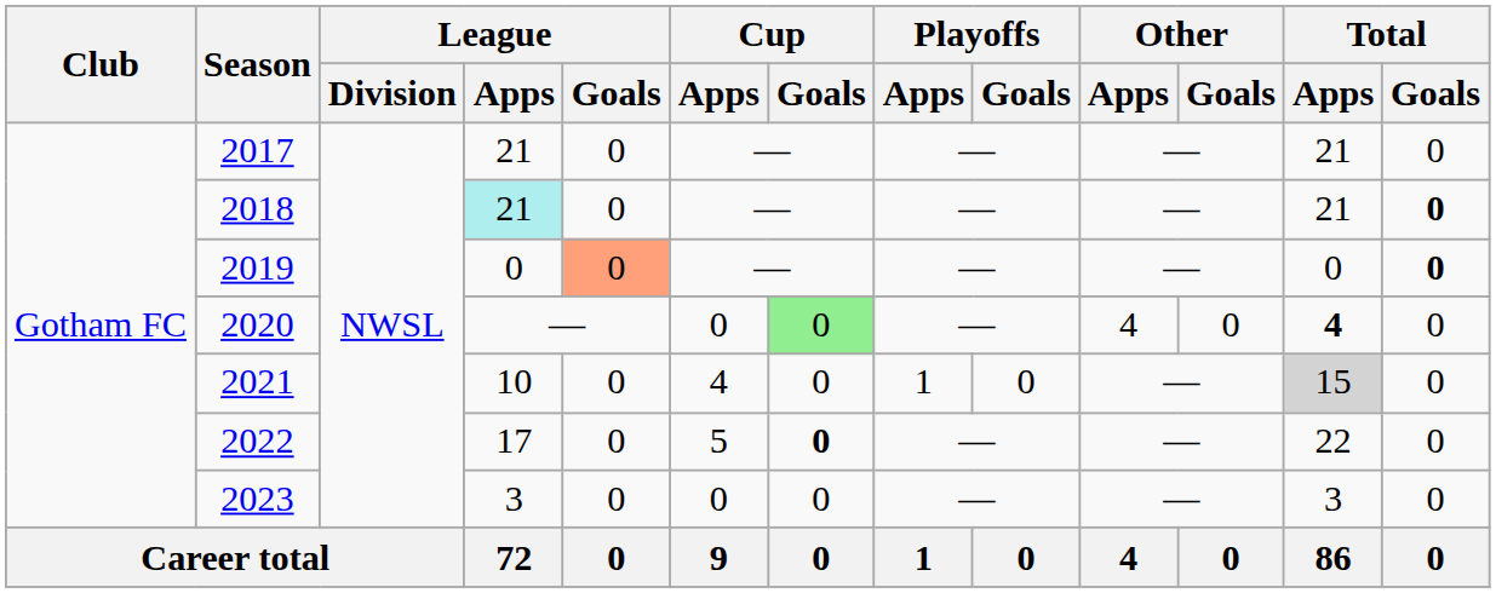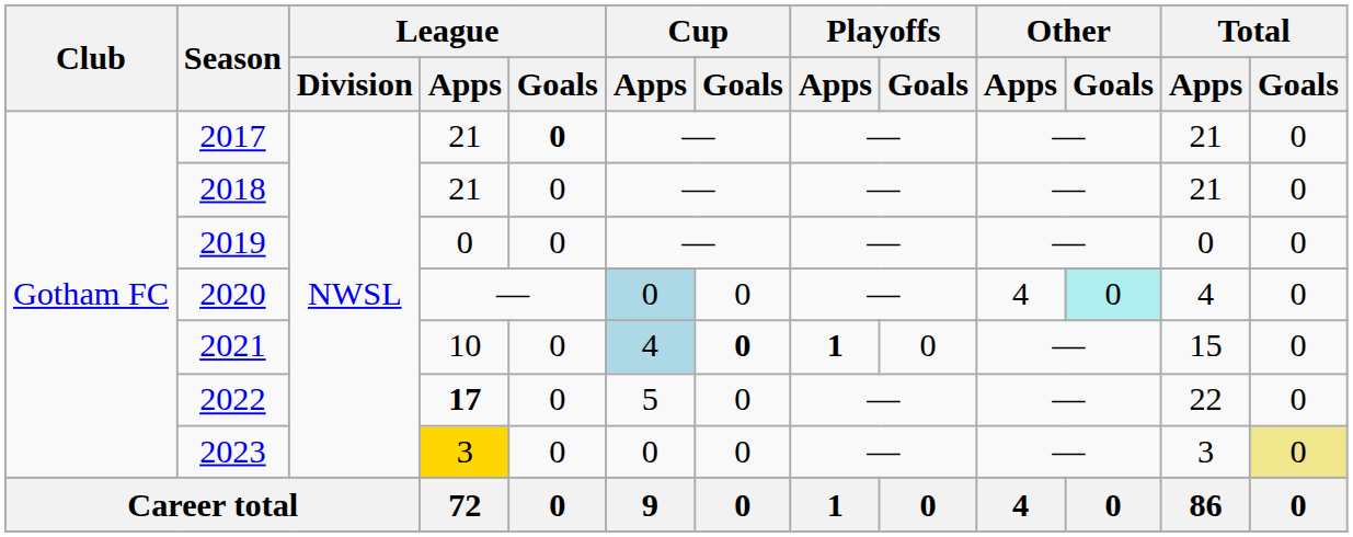2017 | League / Goals: normal -> bold
2018 | League / Apps: paleturquoise background -> no background
2018 | Total / Goals: bold -> normal
2019 | League / Goals: lightsalmon background -> no background
2019 | Total / Goals: bold -> normal
2020 | Cup / Apps: no background -> lightblue background
2020 | Cup / Goals: lightgreen background -> no background
2020 | Other / Goals: no background -> paleturquoise background
2020 | Total / Apps: bold -> normal
2021 | Cup / Apps: no background -> lightblue background
2021 | Cup / Goals: normal -> bold
2021 | Playoffs / Apps: normal -> bold
2021 | Total / Apps: lightgrey background -> no background
2022 | League / Apps: normal -> bold
2022 | Cup / Goals: bold -> normal
2023 | League / Apps: no background -> gold background
2023 | Total / Goals: no background -> khaki background
